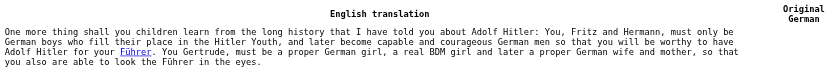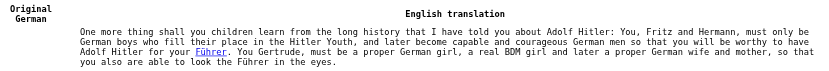columns swapped: Original German <-> English translation
